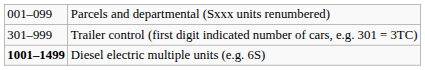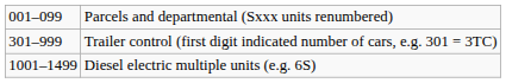Diesel electric multiple units (e.g. 6S) | column 1: bold -> normal
